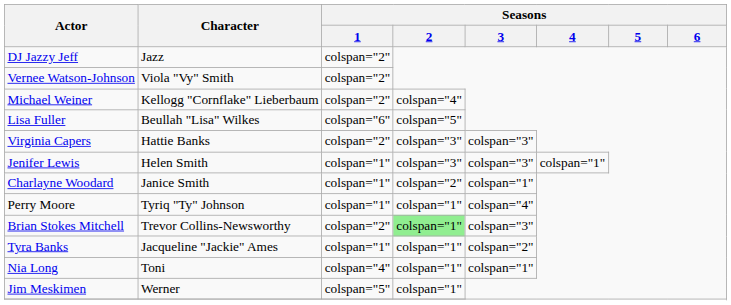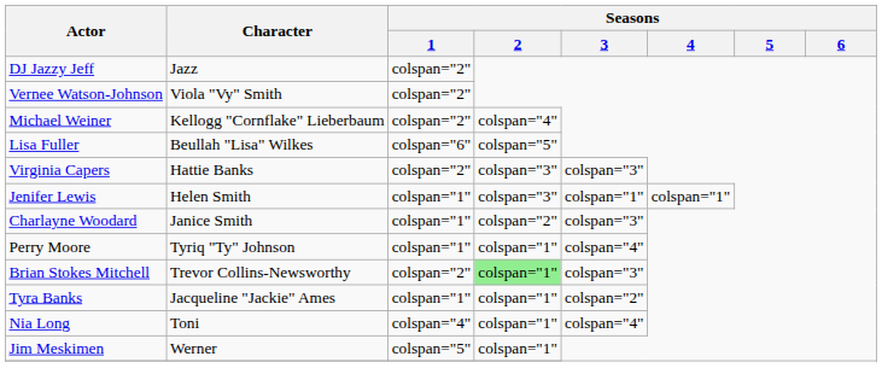Jenifer Lewis | Seasons / 3: colspan="3" -> colspan="1"
Charlayne Woodard | Seasons / 3: colspan="1" -> colspan="3"
Nia Long | Seasons / 3: colspan="1" -> colspan="4"
